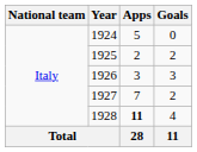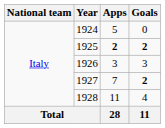1925 | Apps: normal -> bold
1925 | Goals: normal -> bold
1927 | Goals: normal -> bold
1928 | Apps: bold -> normal
